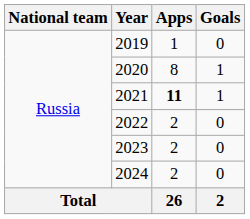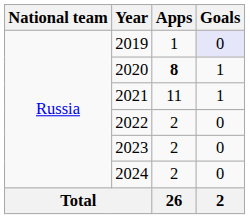2019 | Goals: no background -> lavender background
2020 | Apps: normal -> bold
2021 | Apps: bold -> normal
